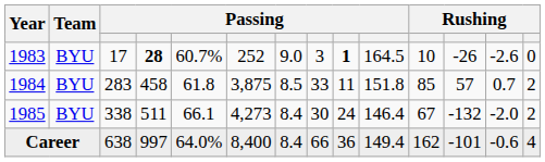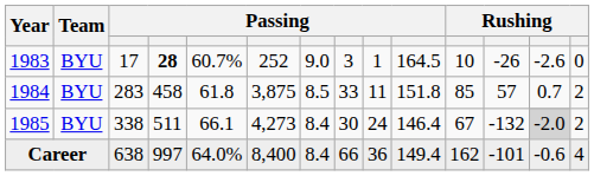1983 | column 9: bold -> normal
1985 | column 13: no background -> lightgrey background
